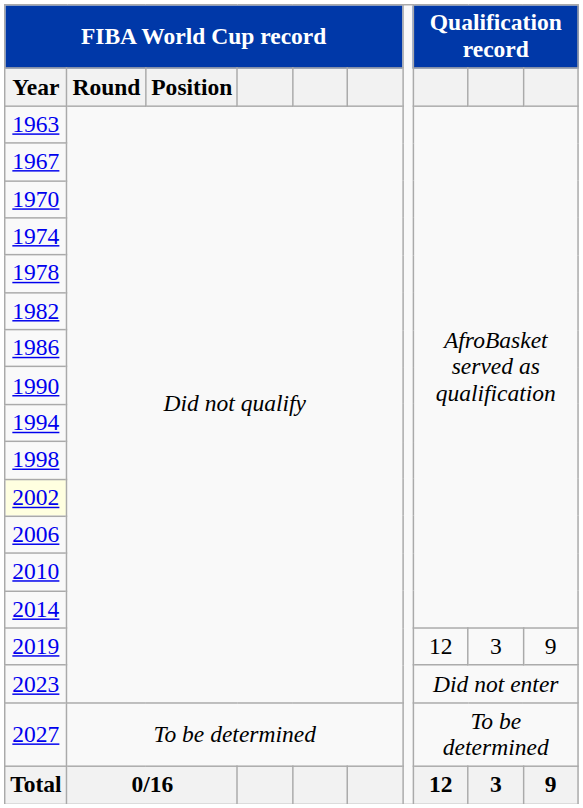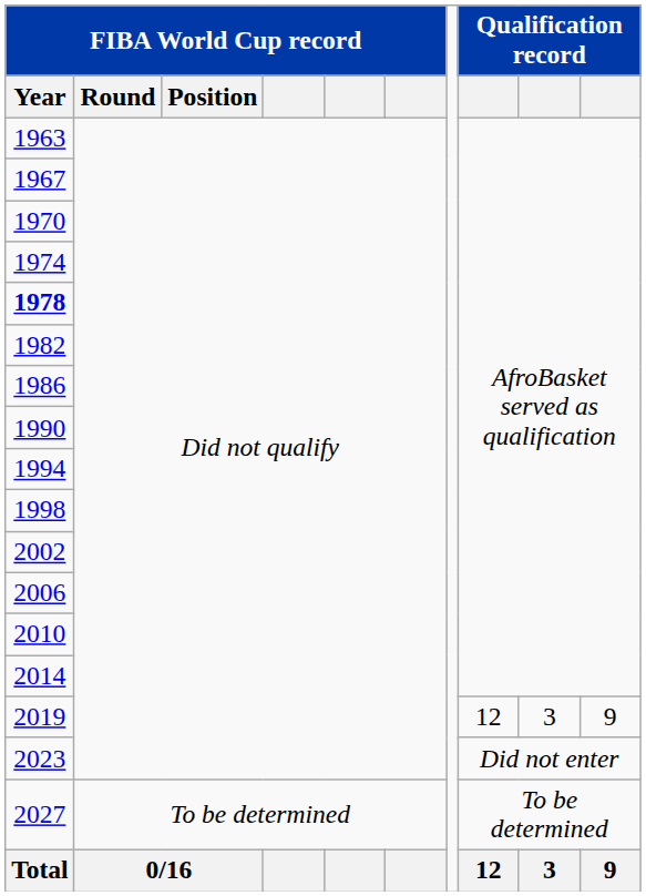1978 | FIBA World Cup record / Year: normal -> bold
2002 | FIBA World Cup record / Year: lightyellow background -> no background
